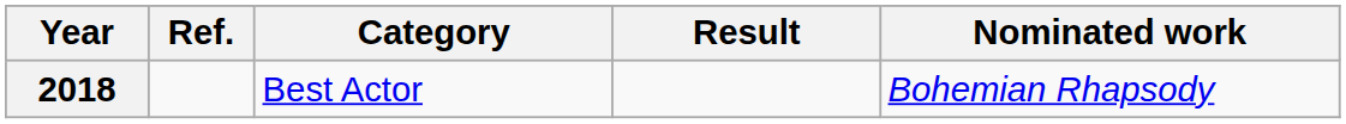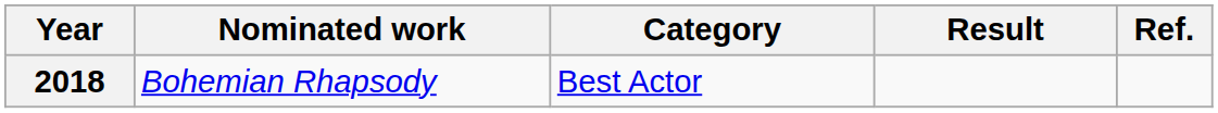columns swapped: Nominated work <-> Ref.
